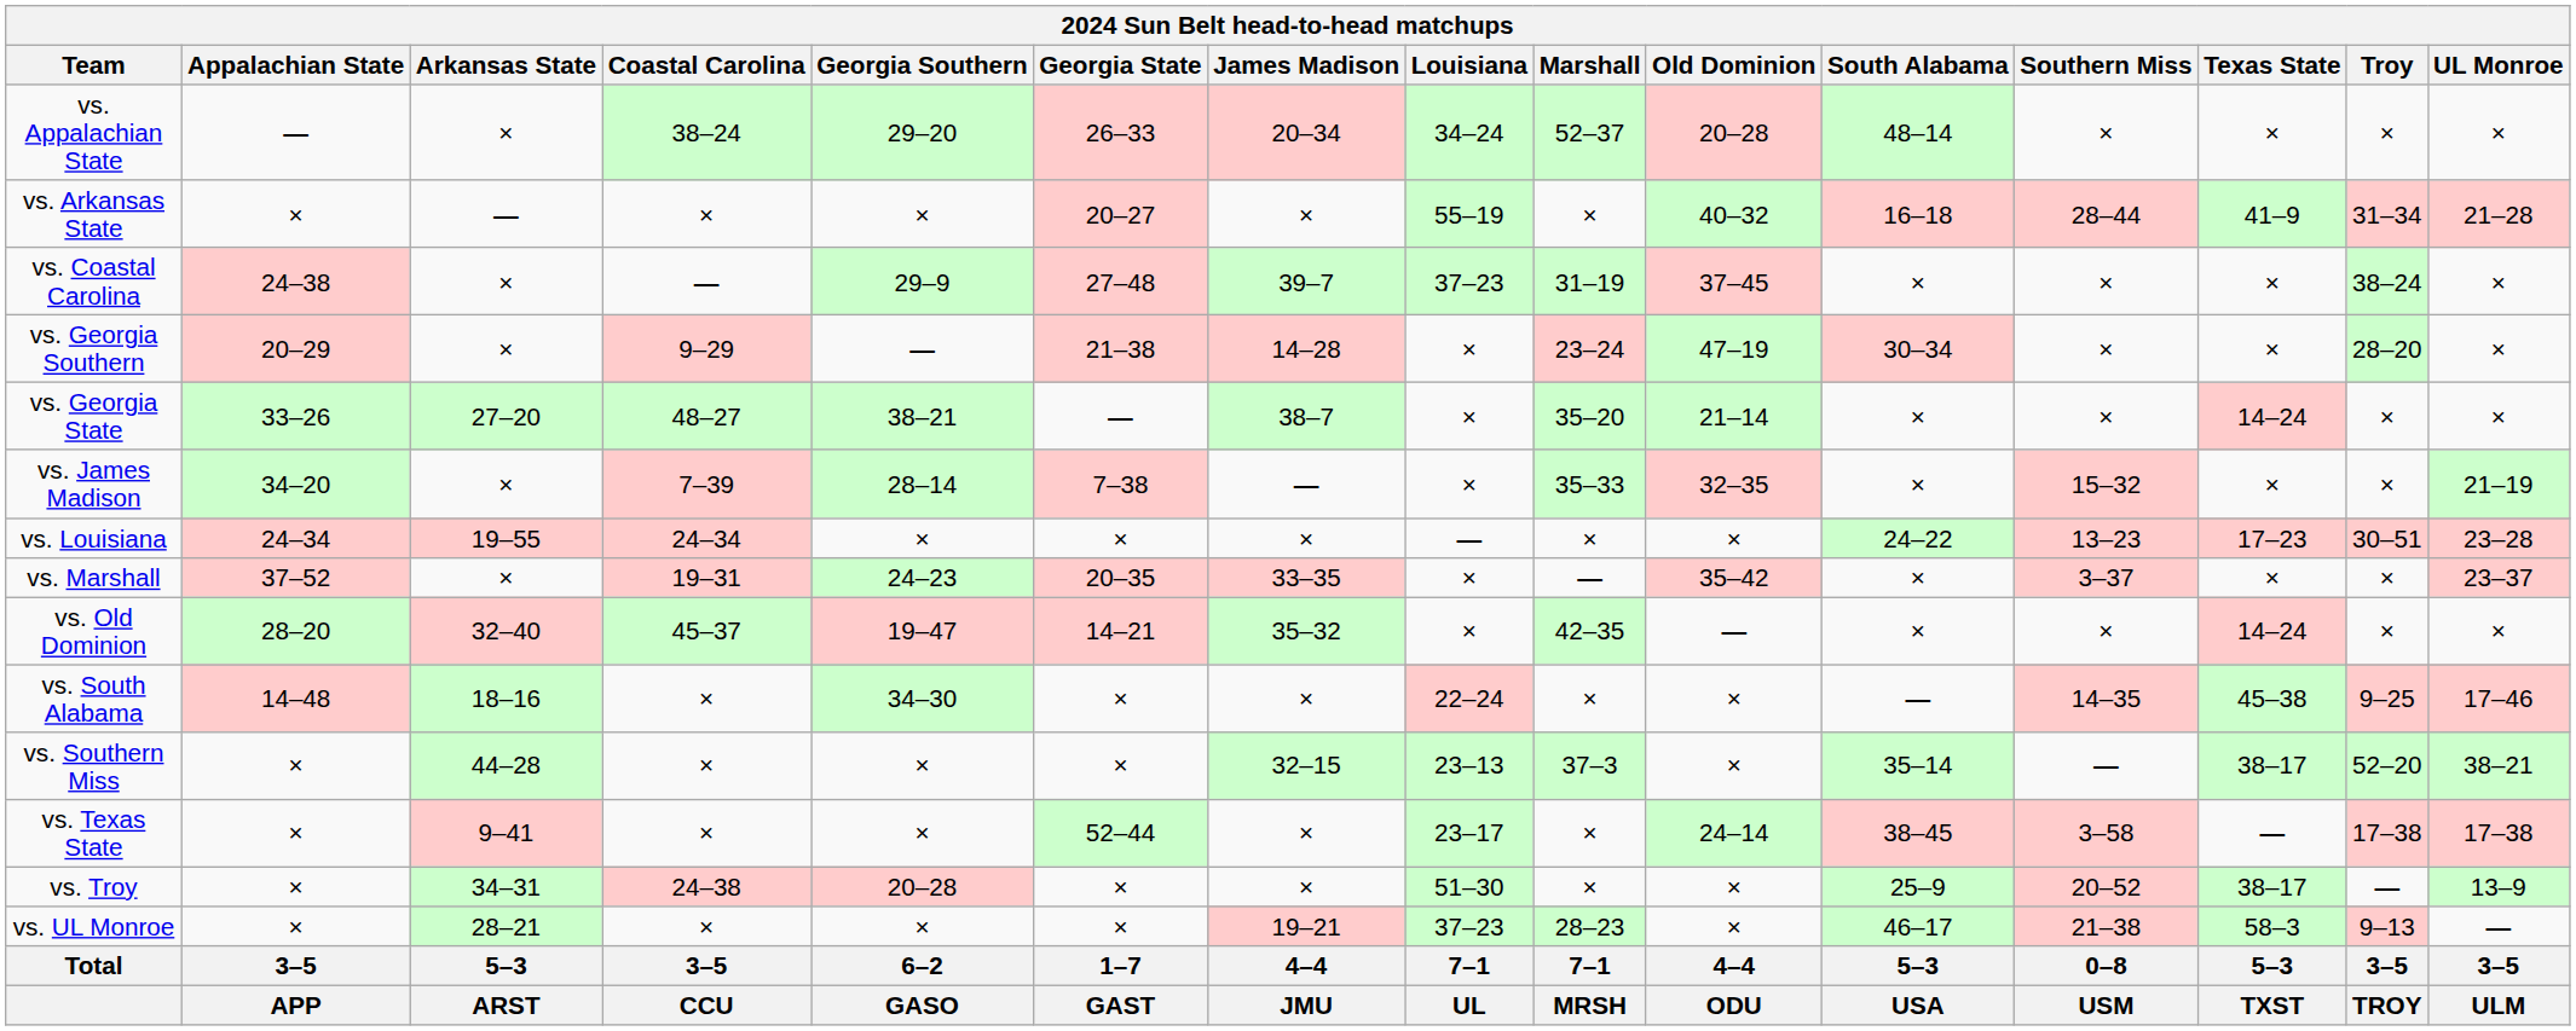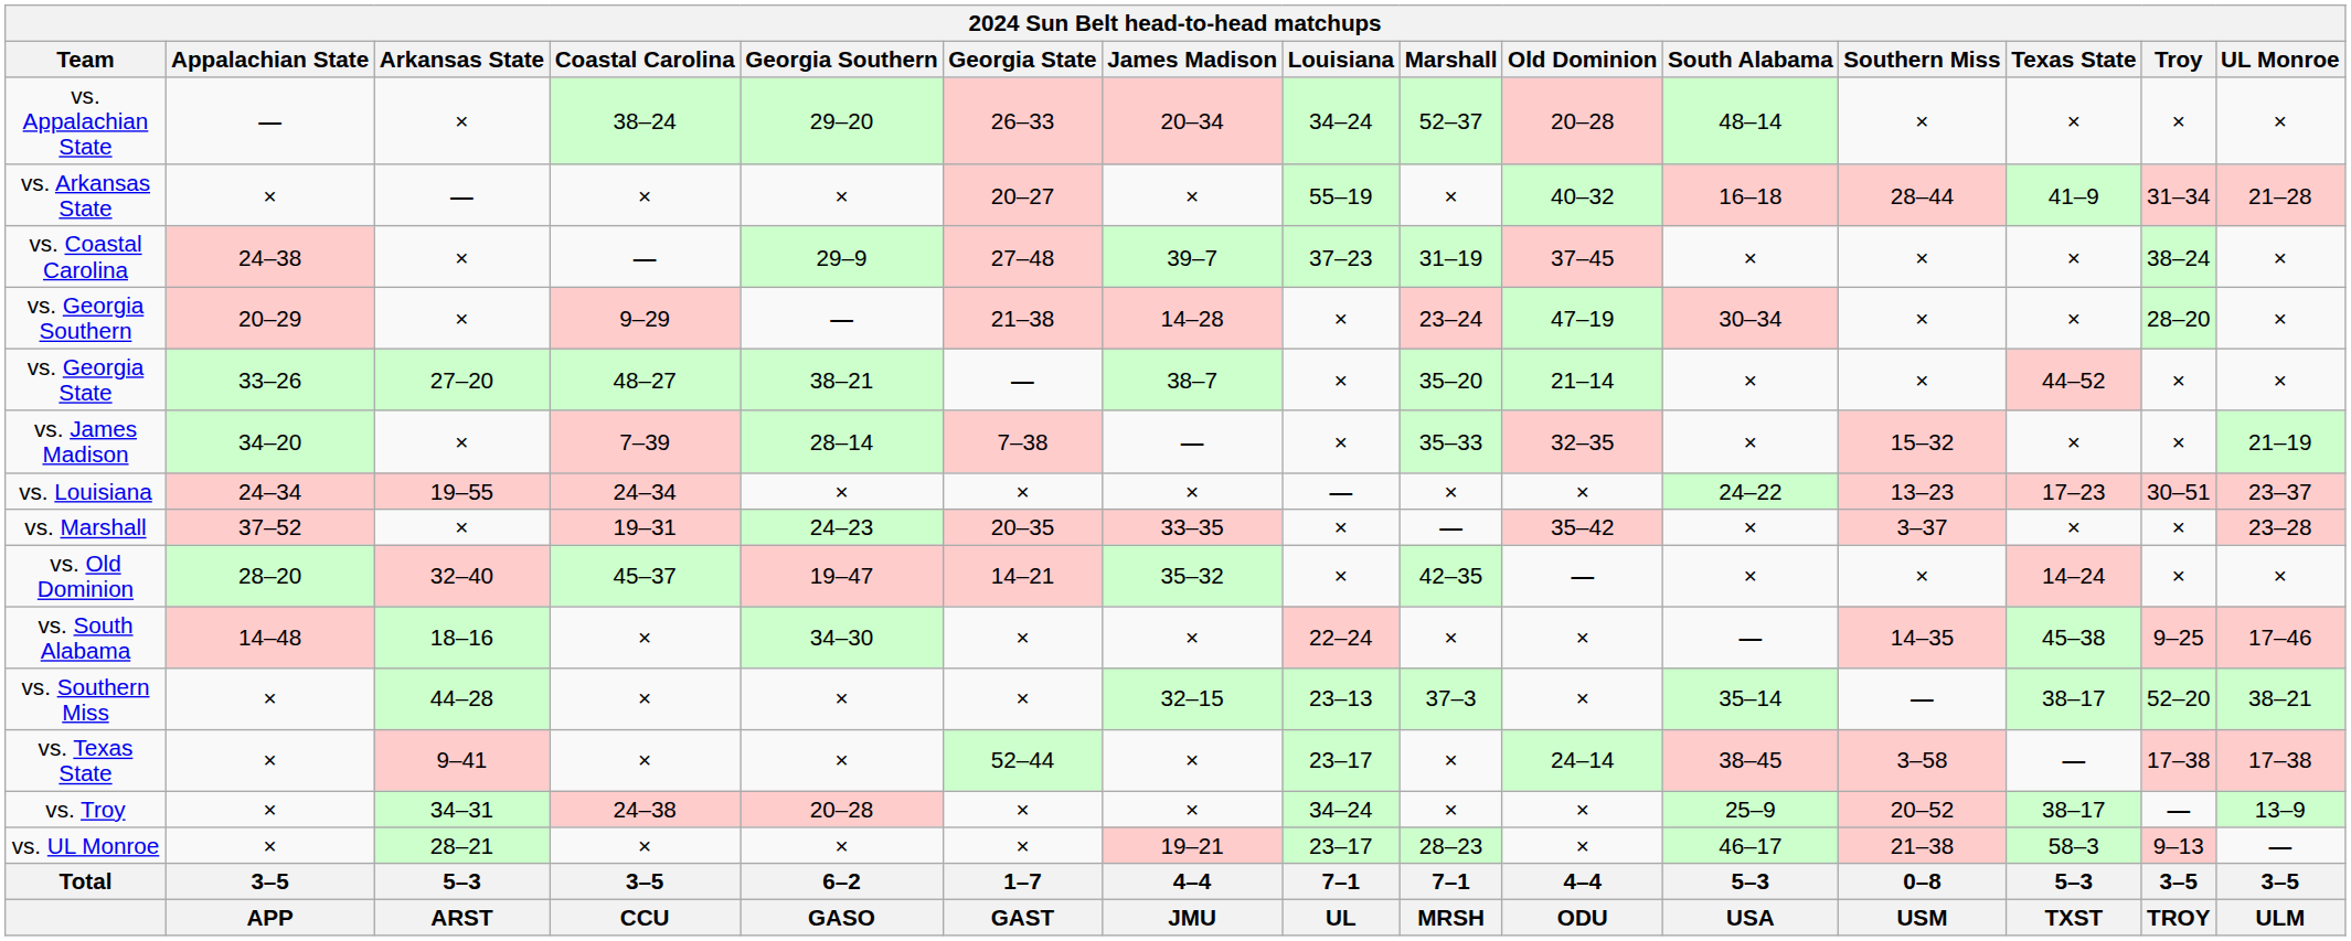vs. Georgia State | Texas State: 14–24 -> 44–52
vs. Louisiana | UL Monroe: 23–28 -> 23–37
vs. Marshall | UL Monroe: 23–37 -> 23–28
vs. Troy | Louisiana: 51–30 -> 34–24
vs. UL Monroe | Louisiana: 37–23 -> 23–17
